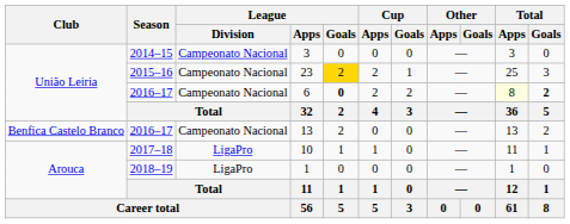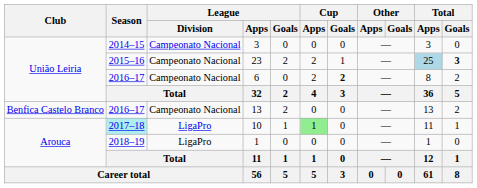23 | League / Goals: gold background -> no background
23 | Total / Apps: no background -> lightblue background
23 | Total / Goals: normal -> bold
6 | League / Goals: bold -> normal
6 | Cup / Goals: normal -> bold
6 | Total / Apps: lightyellow background -> no background
6 | Total / Goals: bold -> normal
10 | Season: no background -> paleturquoise background
10 | Cup / Apps: no background -> lightgreen background
